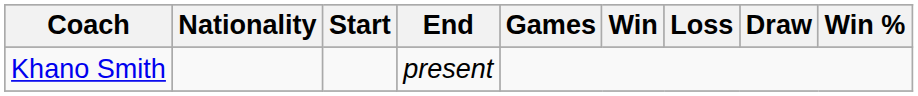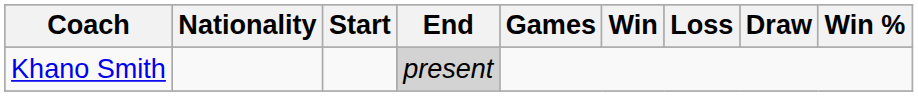Khano Smith | End: no background -> lightgrey background
